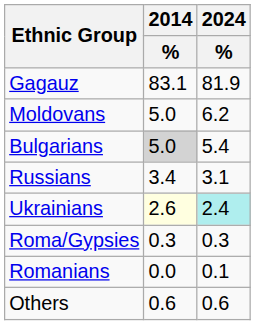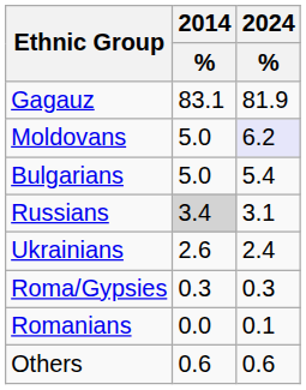Moldovans | 2024 / %: no background -> lavender background
Bulgarians | 2014 / %: lightgrey background -> no background
Russians | 2014 / %: no background -> lightgrey background
Ukrainians | 2014 / %: lightyellow background -> no background
Ukrainians | 2024 / %: paleturquoise background -> no background
